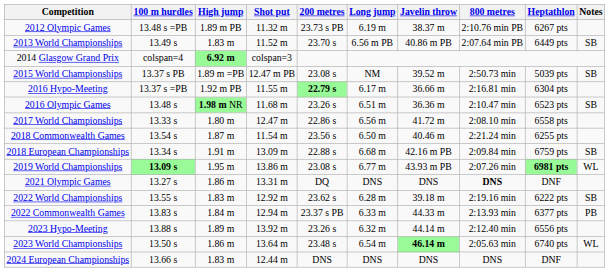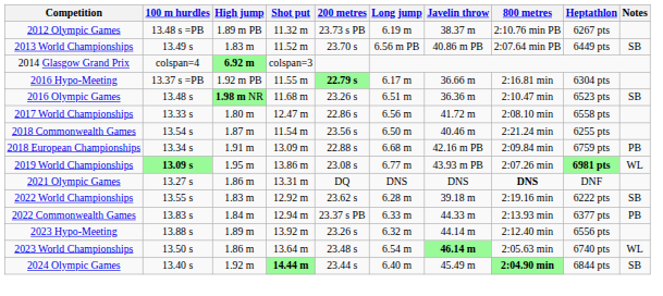- row: 2015 World Championships | 13.37 s PB | 1.89 m =PB | 12.47 m PB | 23.08 s | NM | 39.52 m | 2:50.73 min | 5039 pts | SB
2018 European Championships | Notes: SB -> PB
- row: 2024 European Championships | 13.66 s | 1.83 m | 12.44 m | DNS | DNS | DNS | DNS | DNF
+ row: 2024 Olympic Games | 13.40 s | 1.92 m | 14.44 m | 23.44 s | 6.40 m | 45.49 m | 2:04.90 min | 6844 pts | SB
